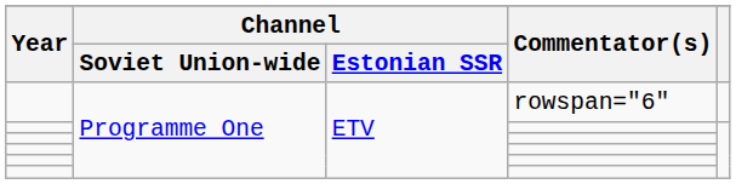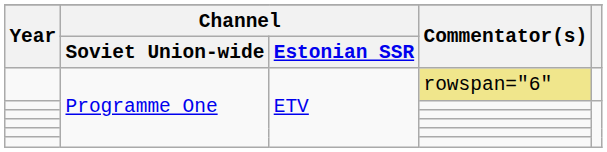rowspan="6" | Commentator(s): no background -> khaki background
